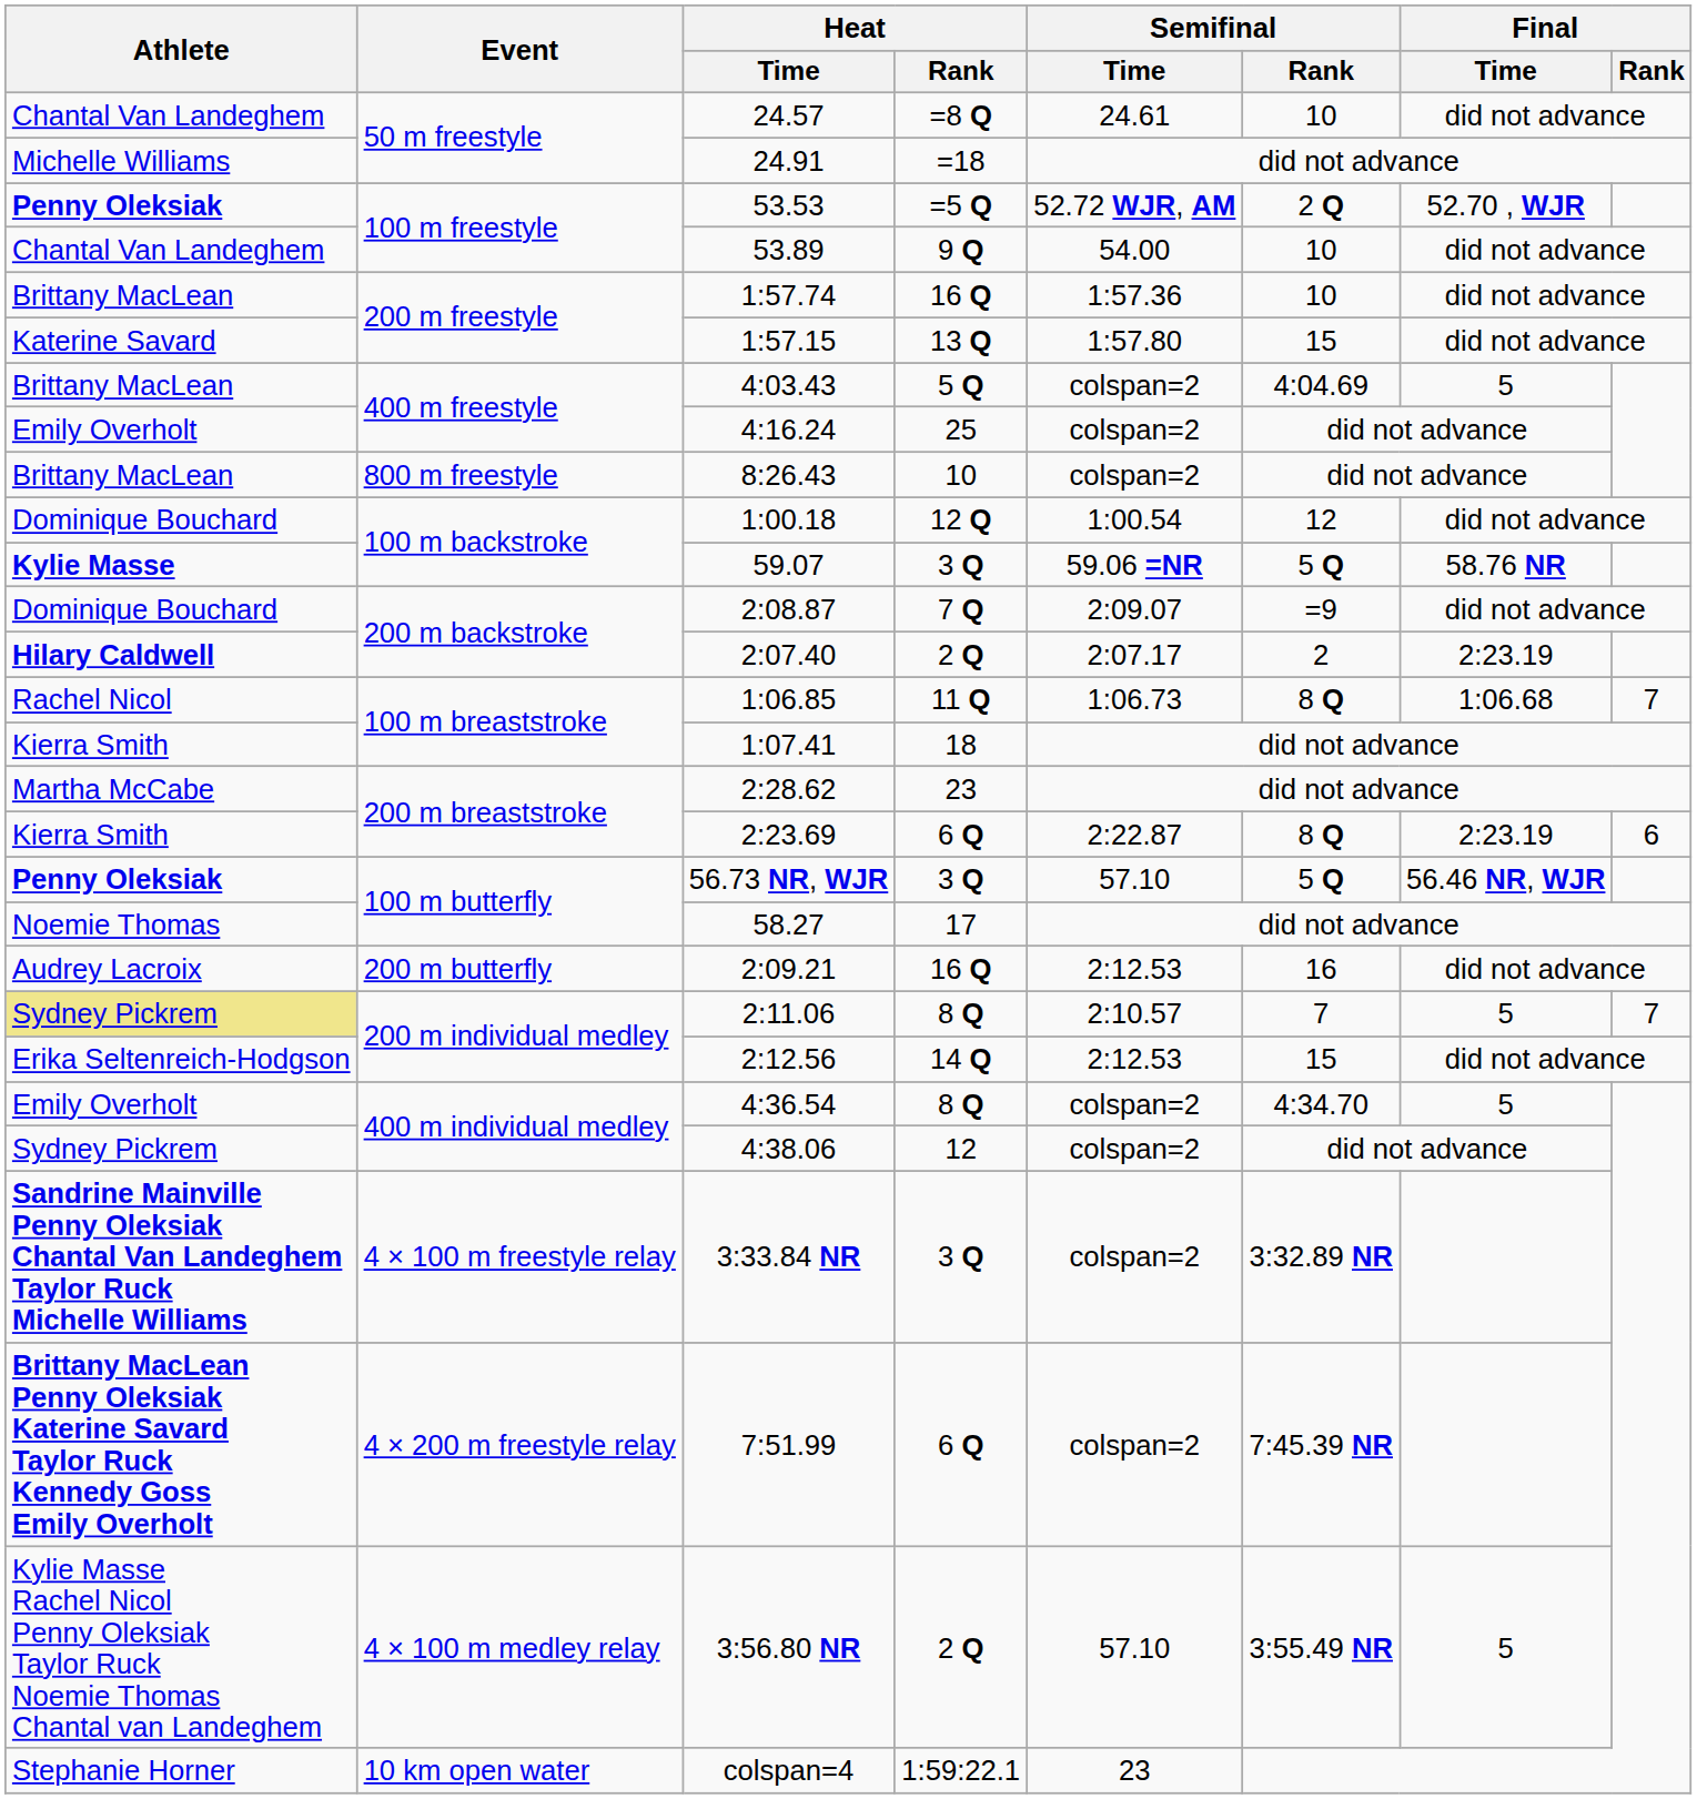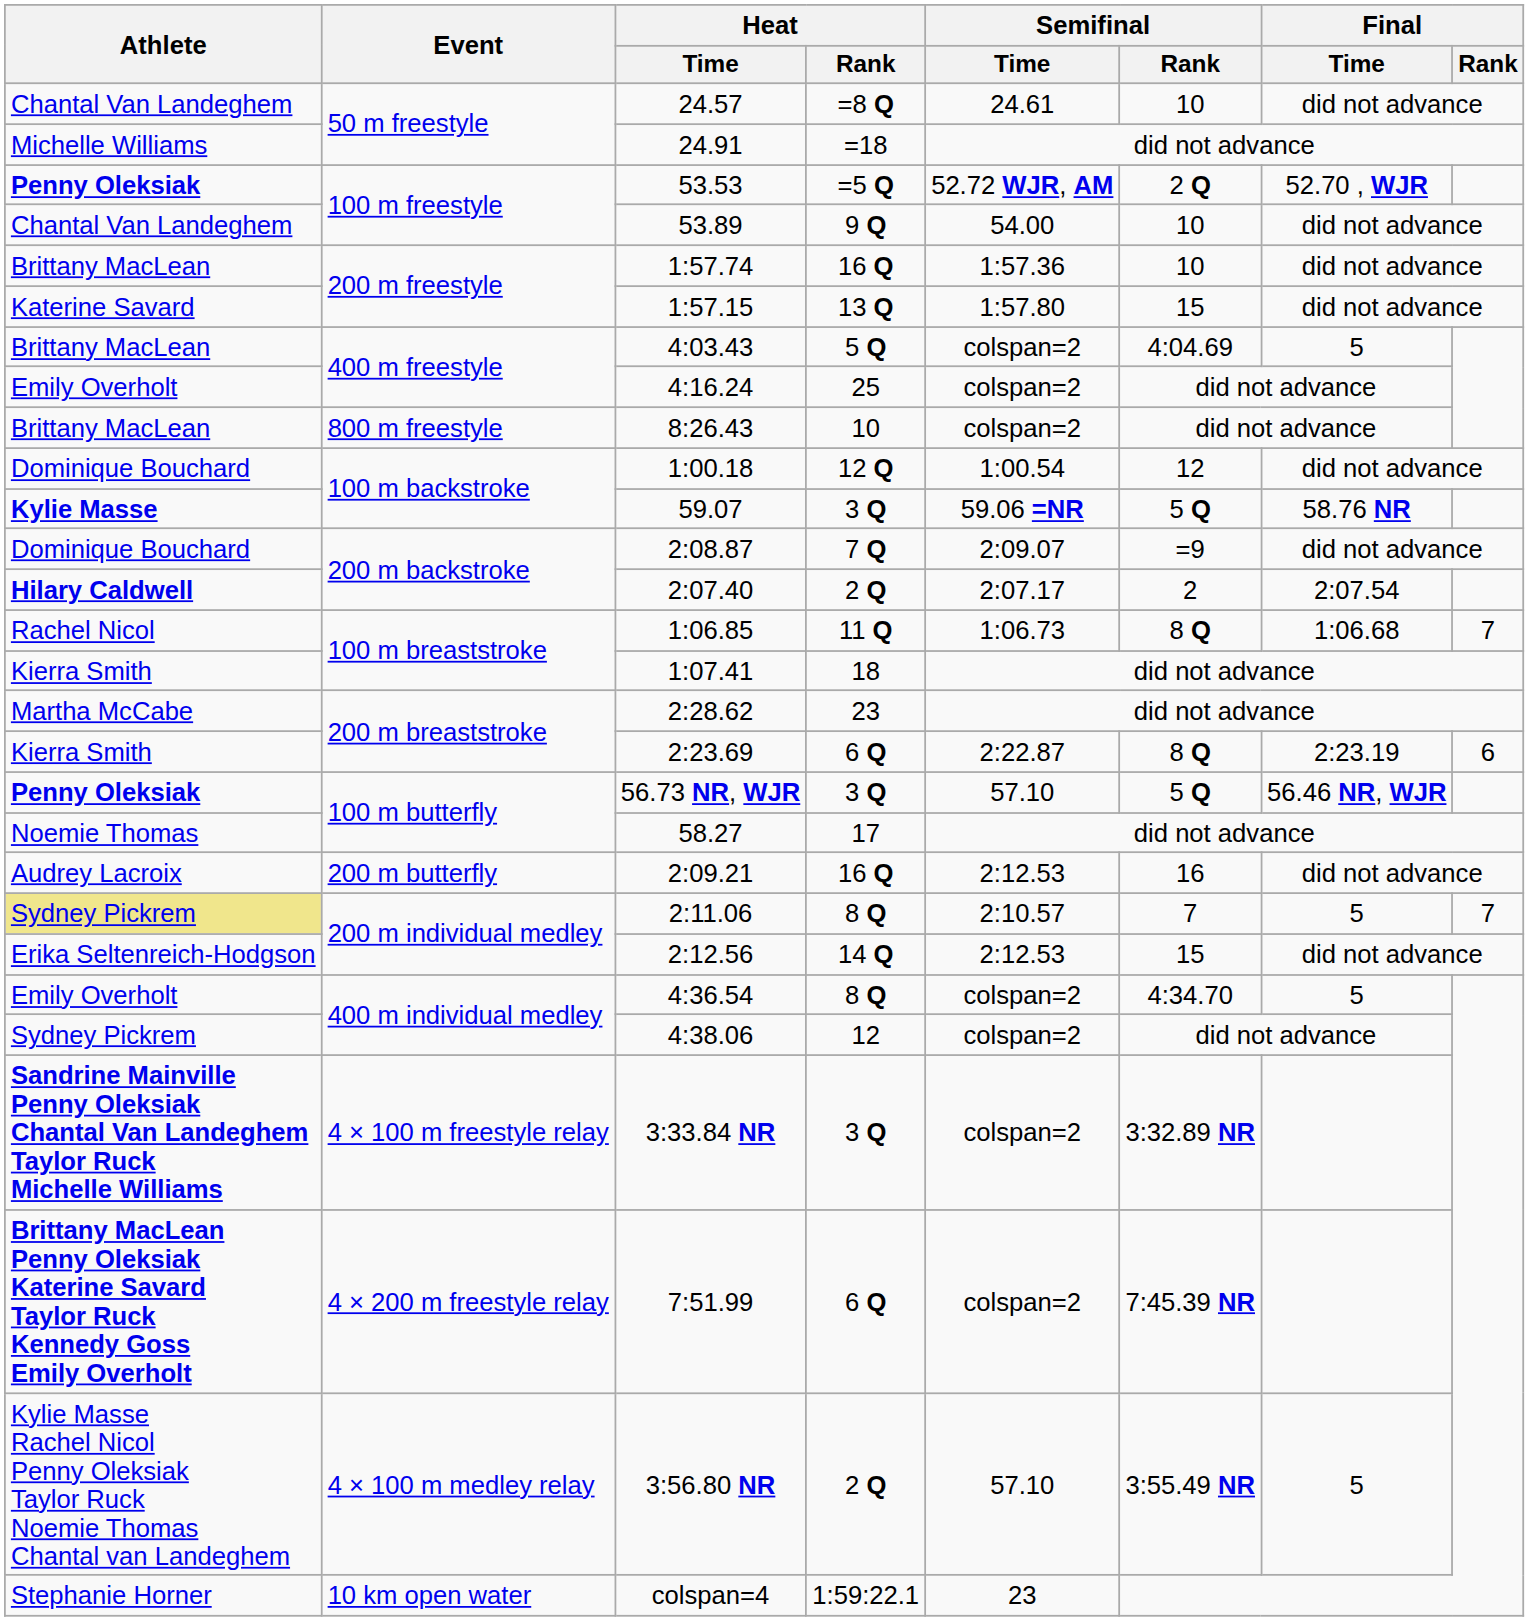2:07.40 | Final / Time: 2:23.19 -> 2:07.54
